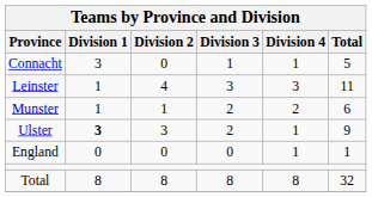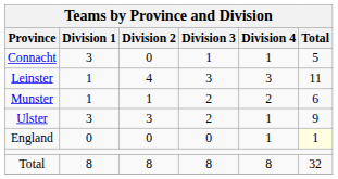Ulster | Division 1: bold -> normal
England | Total: no background -> lightyellow background
